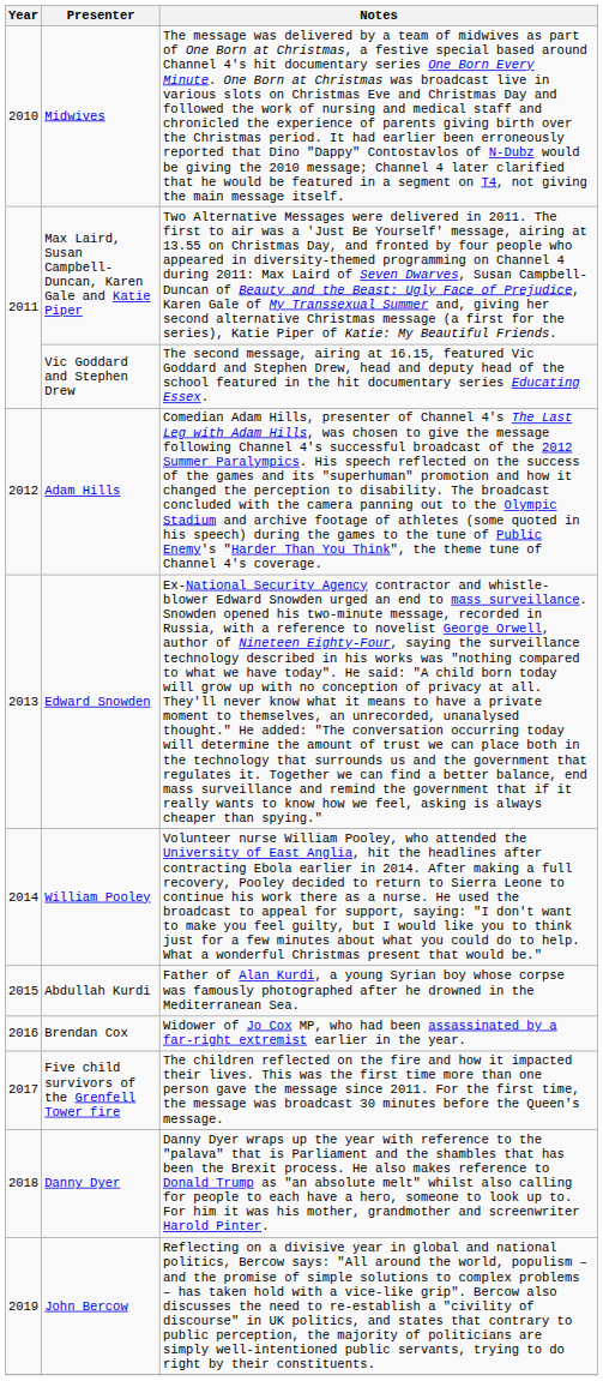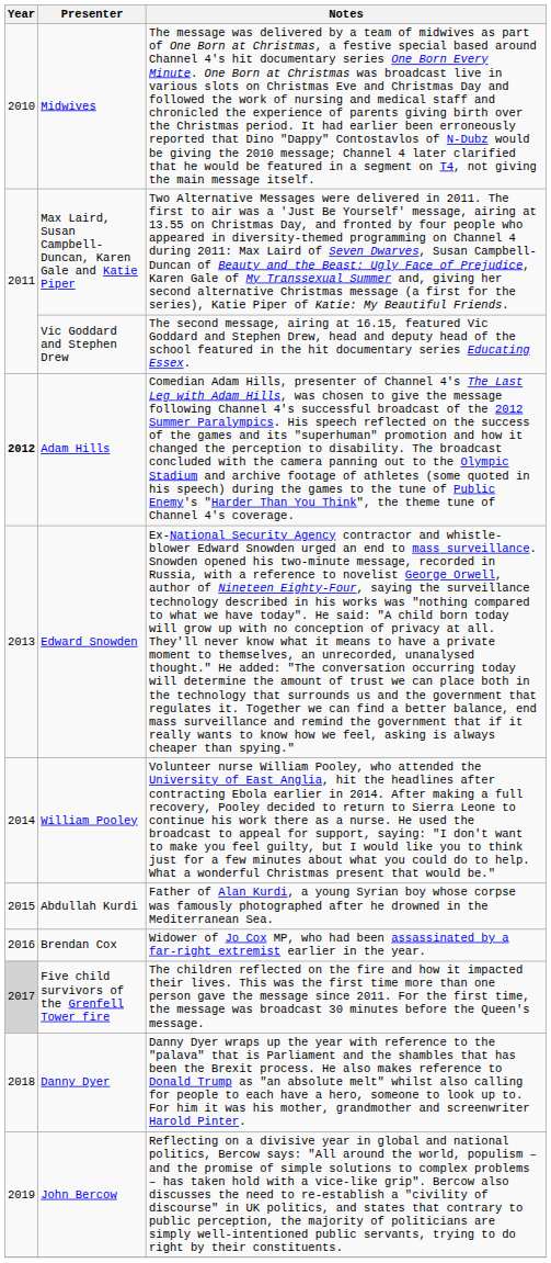Adam Hills | Year: normal -> bold
Five child survivors of the Grenfell Tower fire | Year: no background -> lightgrey background
